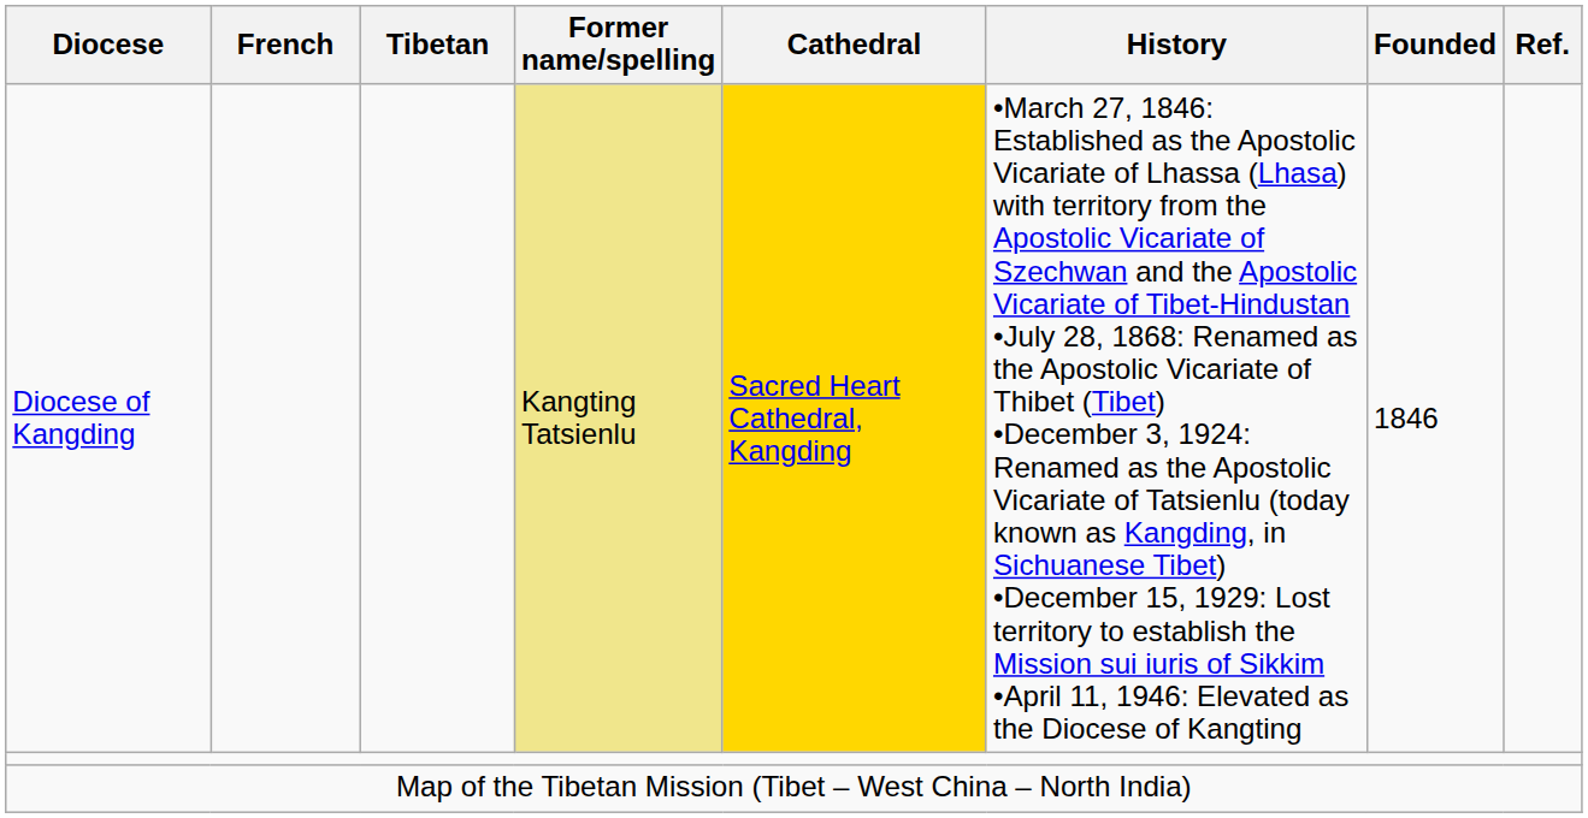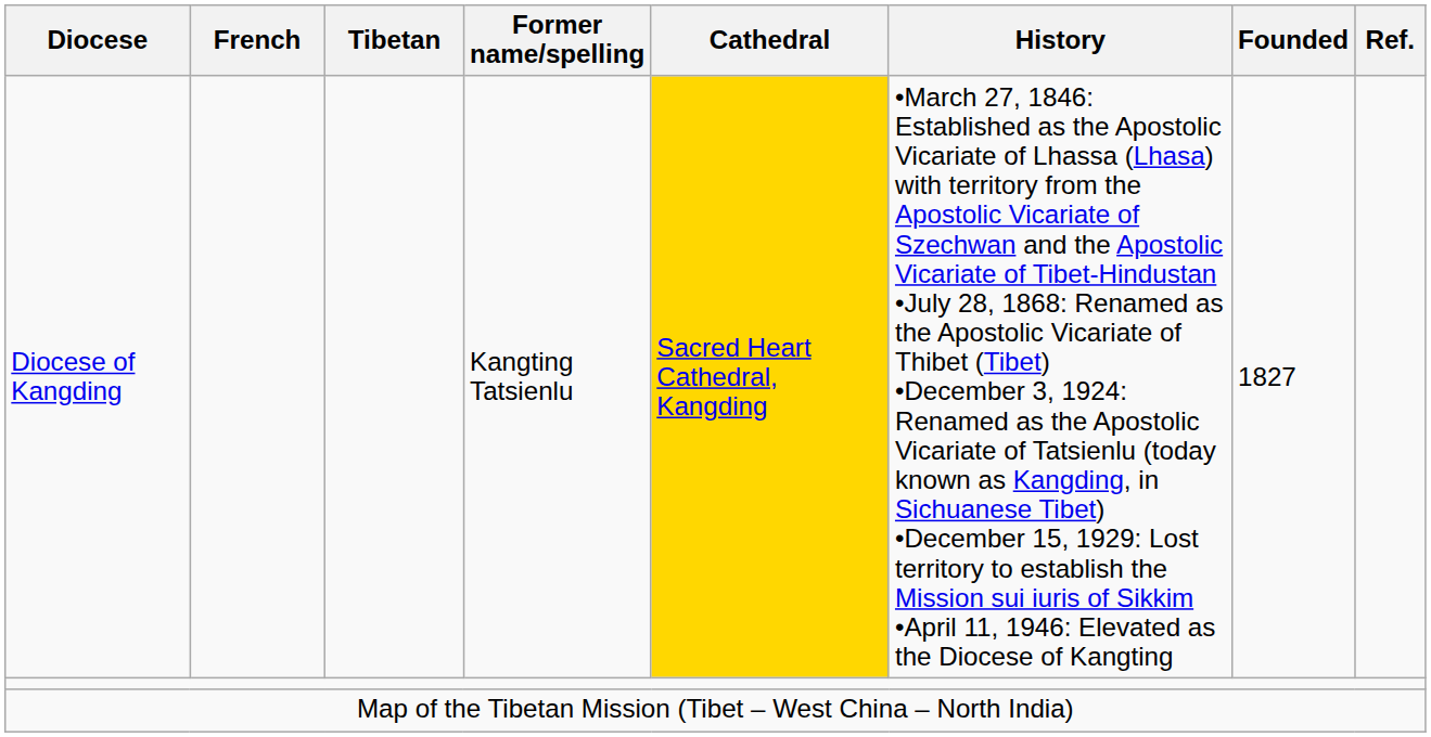Diocese of Kangding | Former name/spelling: khaki background -> no background
Diocese of Kangding | Founded: 1846 -> 1827
